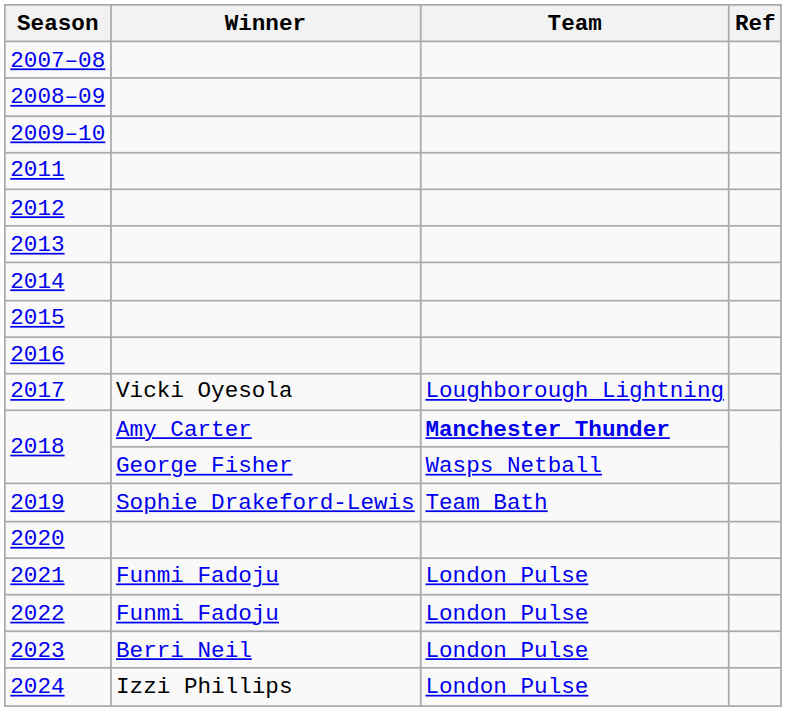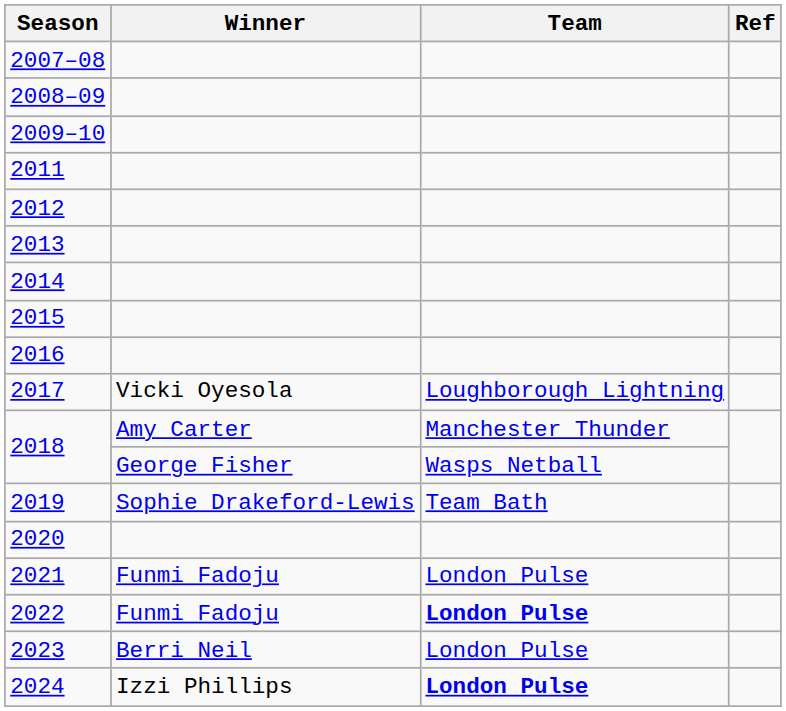2018 / Amy Carter | Team: bold -> normal
2022 | Team: normal -> bold
2024 | Team: normal -> bold
